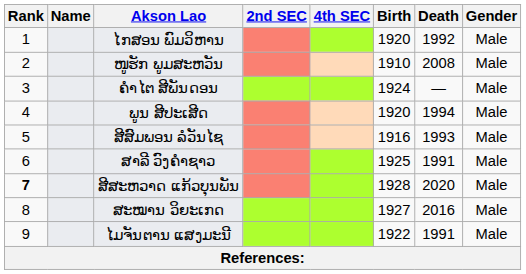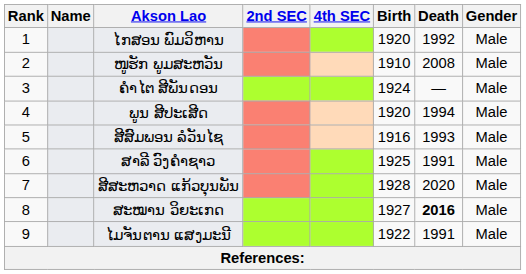ສີສະຫວາດ ແກ້ວບຸນພັນ | Rank: bold -> normal
ສະໝານ ວິຍະເກດ | Death: normal -> bold
